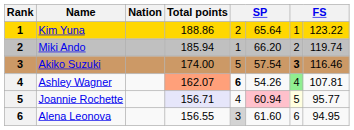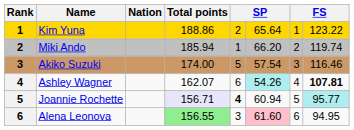Akiko Suzuki | column 7: bold -> normal
Ashley Wagner | Total points: lightsalmon background -> no background
Ashley Wagner | column 5: bold -> normal
Ashley Wagner | column 6: no background -> paleturquoise background
Ashley Wagner | column 7: lightgreen background -> no background
Ashley Wagner | column 8: normal -> bold
Joannie Rochette | column 5: normal -> bold
Joannie Rochette | column 6: pink background -> no background
Joannie Rochette | column 7: lightyellow background -> no background
Joannie Rochette | column 8: no background -> paleturquoise background
Alena Leonova | Total points: no background -> lightgreen background
Alena Leonova | column 5: lightgrey background -> no background
Alena Leonova | column 6: no background -> pink background
